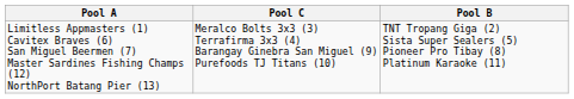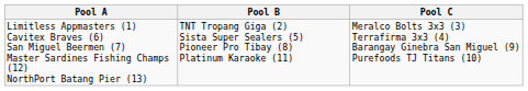columns swapped: Pool B <-> Pool C
